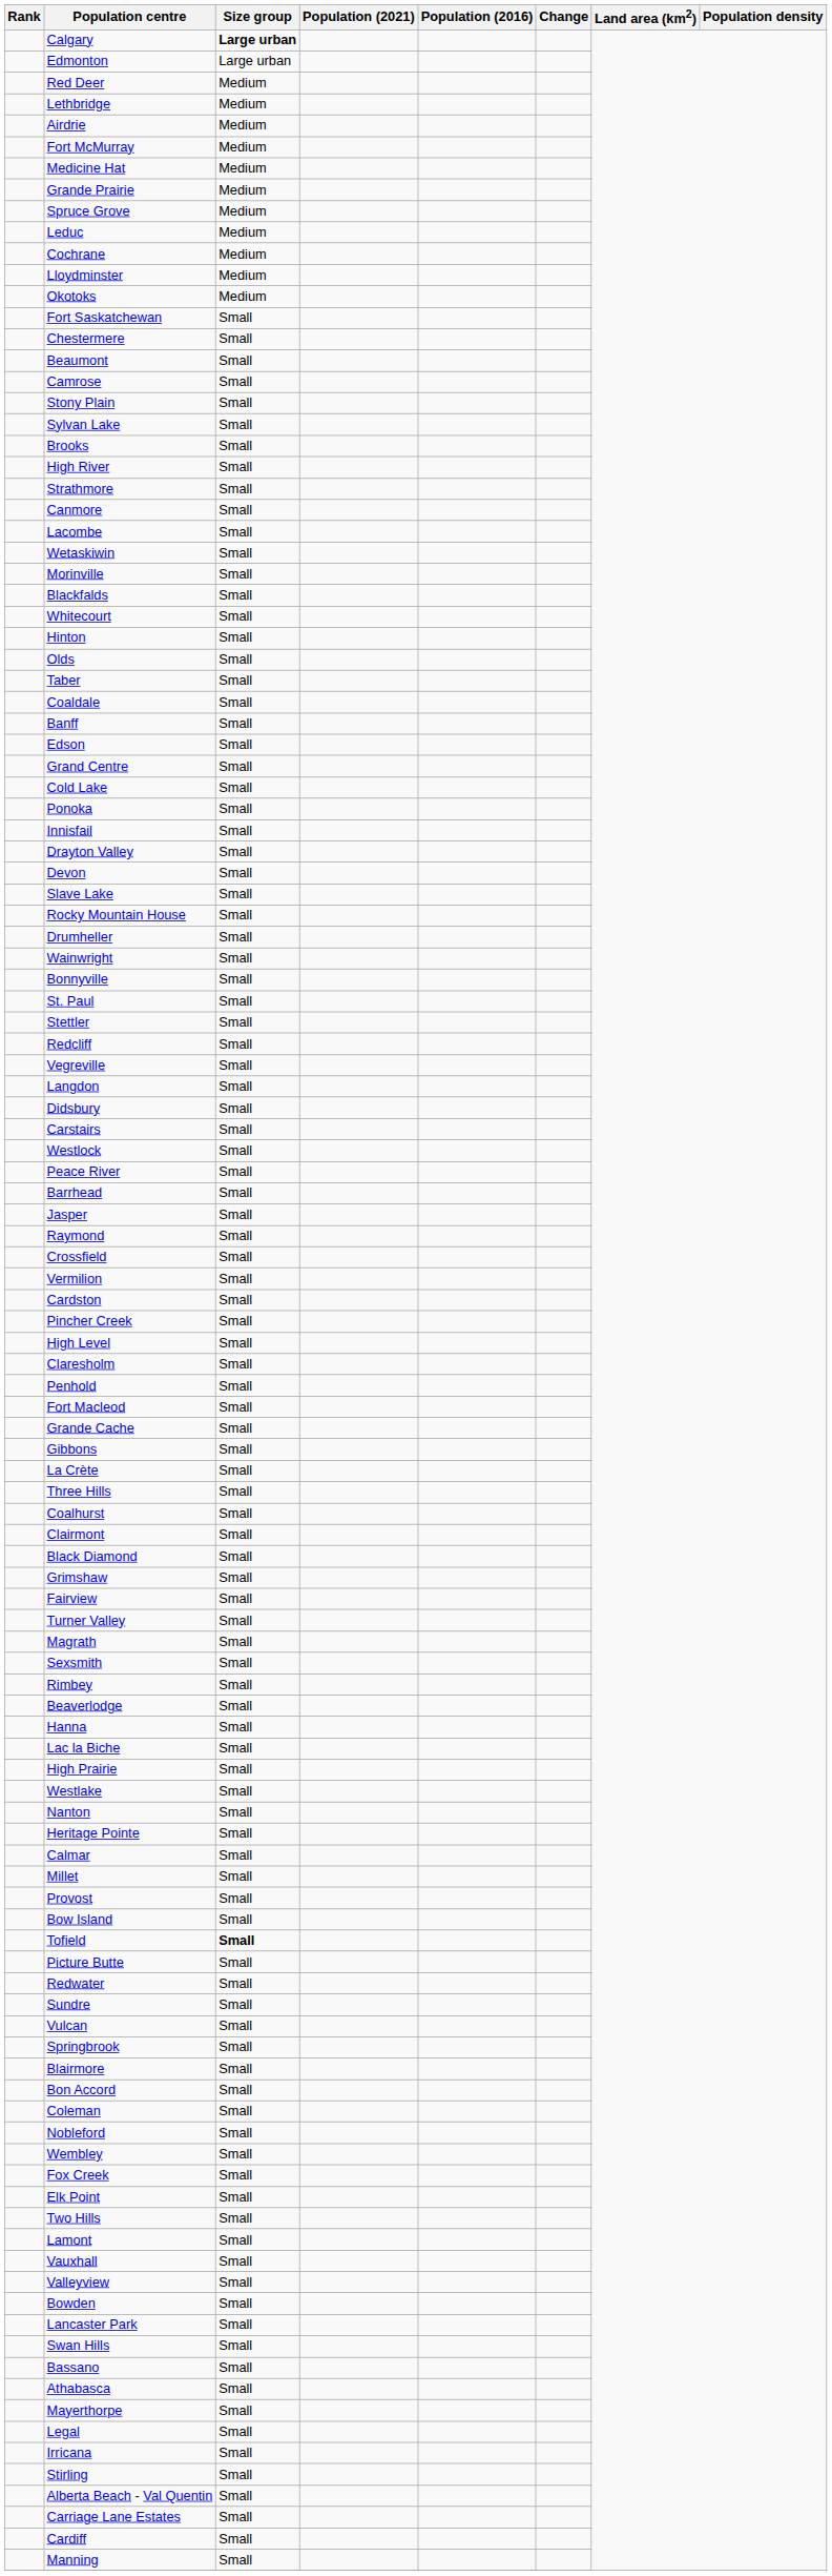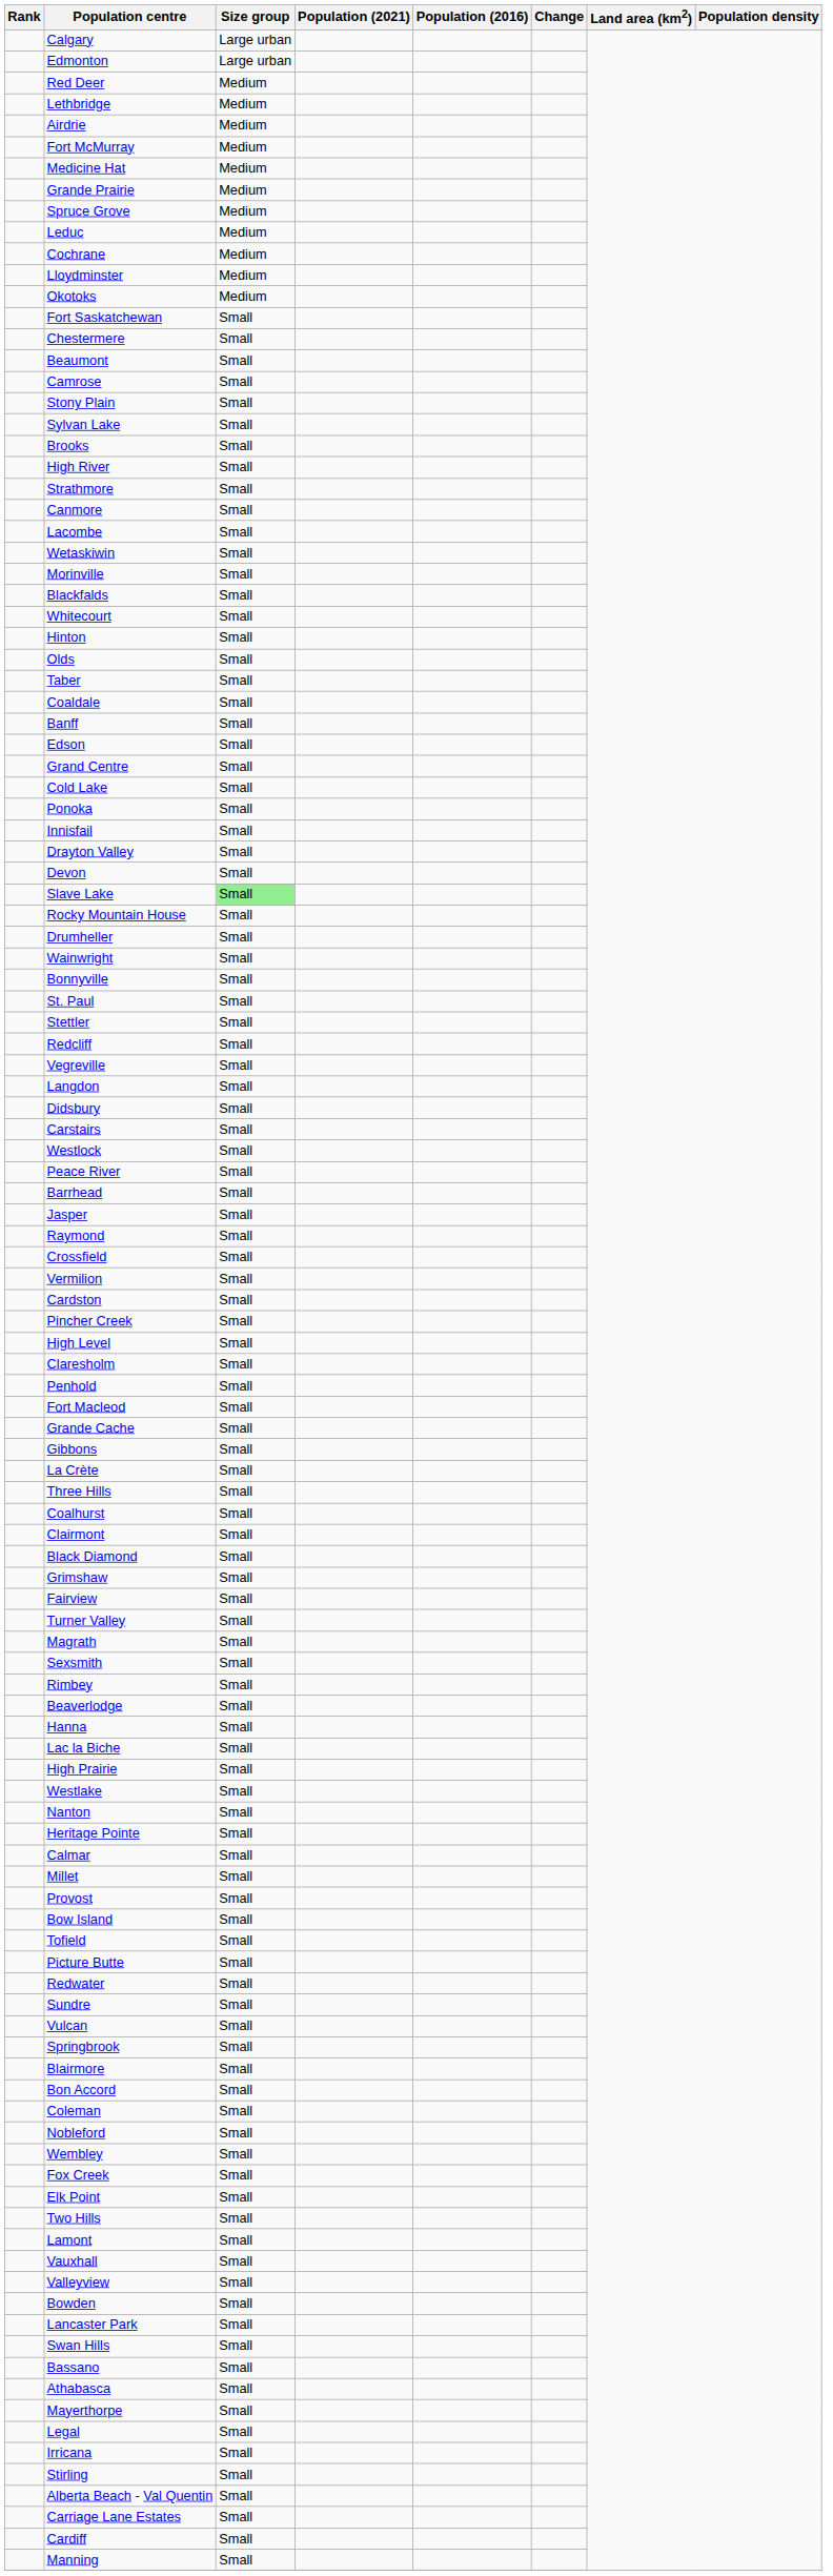Calgary | Size group: bold -> normal
Slave Lake | Size group: no background -> lightgreen background
Tofield | Size group: bold -> normal
